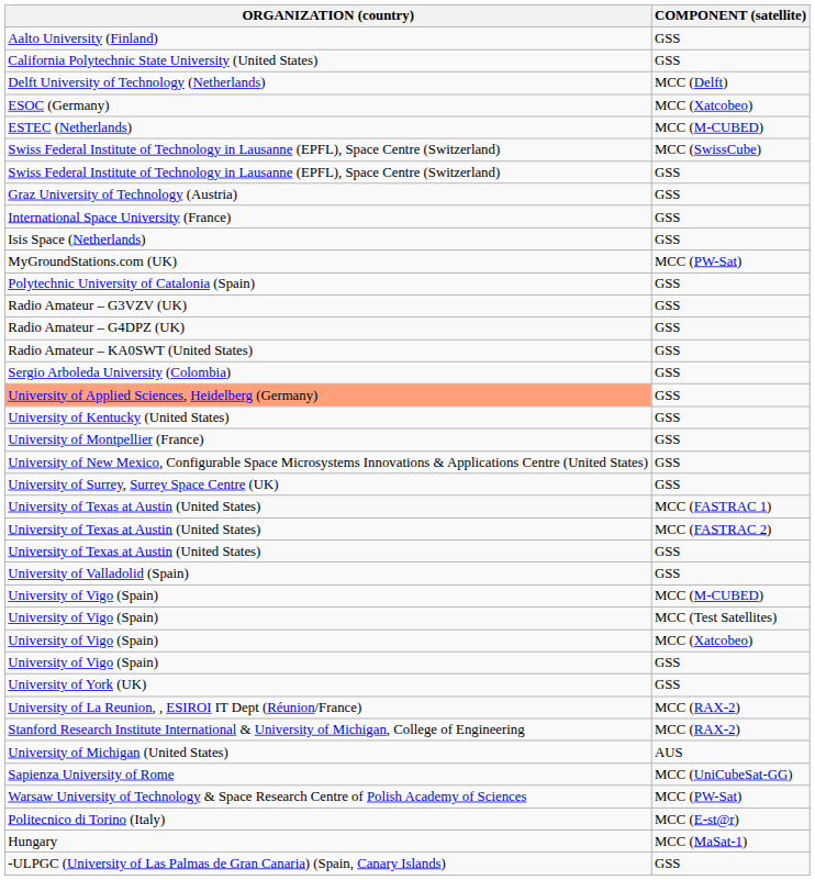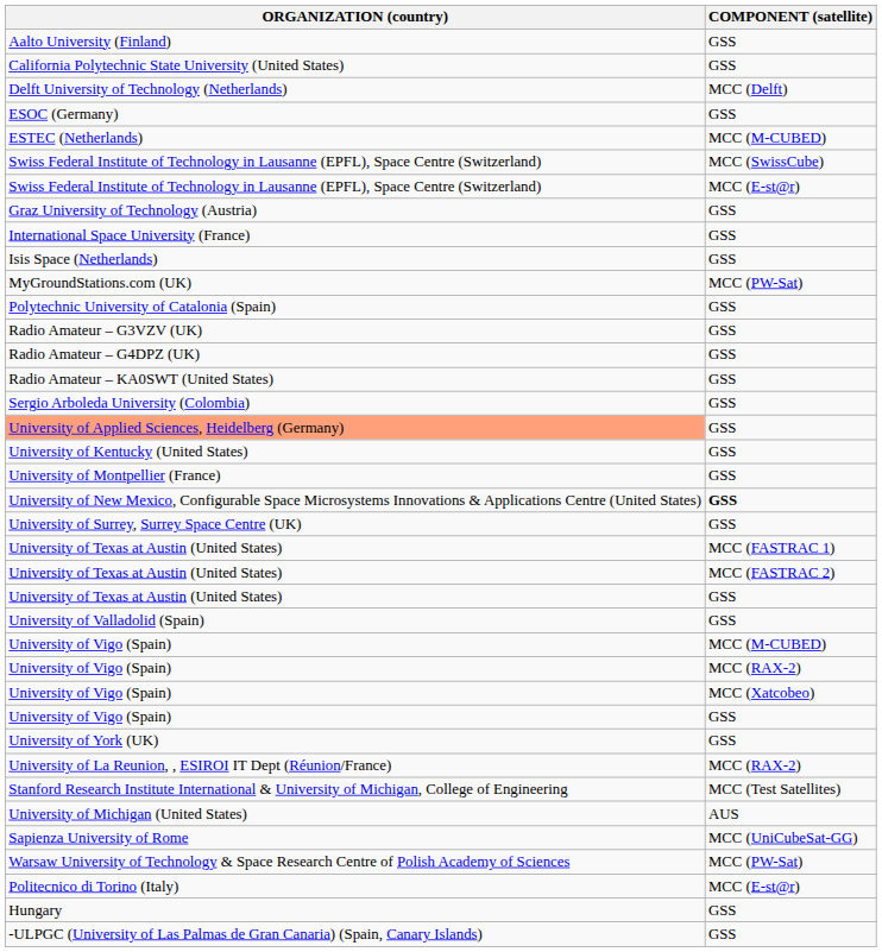row 5 | COMPONENT (satellite): MCC (Xatcobeo) -> GSS
row 8 | COMPONENT (satellite): GSS -> MCC (E-st@r)
row 21 | COMPONENT (satellite): normal -> bold
row 28 | COMPONENT (satellite): MCC (Test Satellites) -> MCC (RAX-2)
row 33 | COMPONENT (satellite): MCC (RAX-2) -> MCC (Test Satellites)
row 38 | COMPONENT (satellite): MCC (MaSat-1) -> GSS
